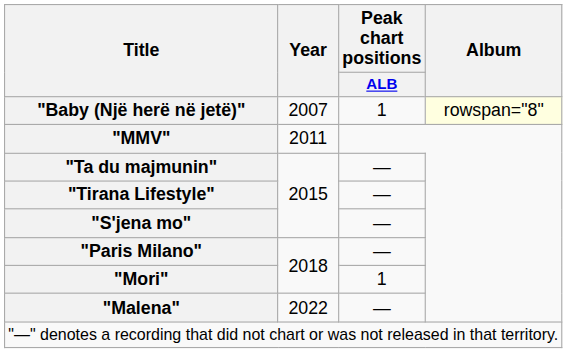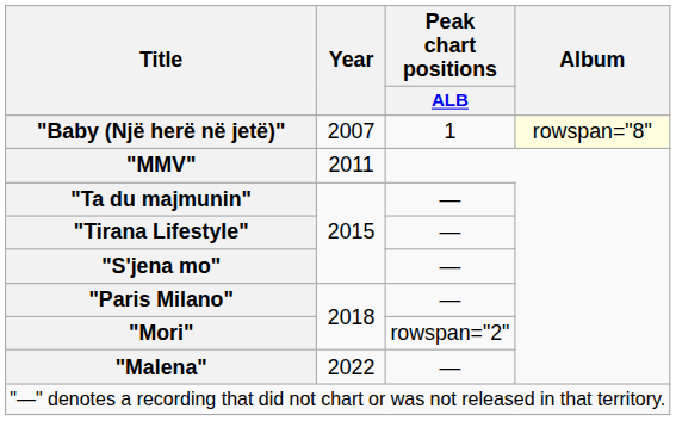"Mori" | Peak chart positions / ALB: 1 -> rowspan="2"
